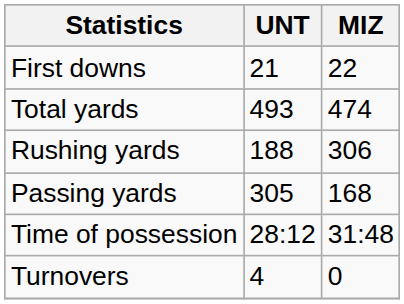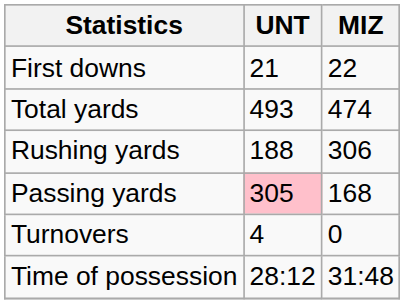Passing yards | UNT: no background -> pink background
rows swapped: Turnovers <-> Time of possession
